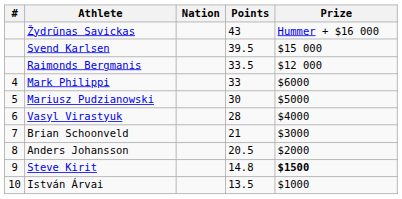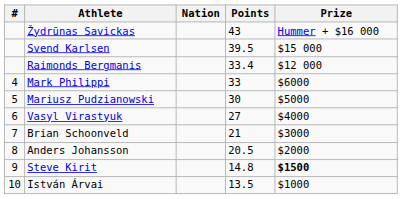Raimonds Bergmanis | Points: 33.5 -> 33.4
Vasyl Virastyuk | Points: 28 -> 27
